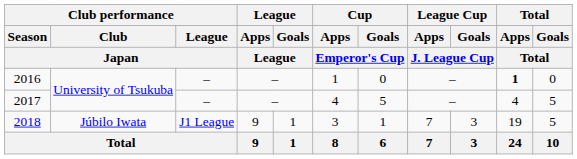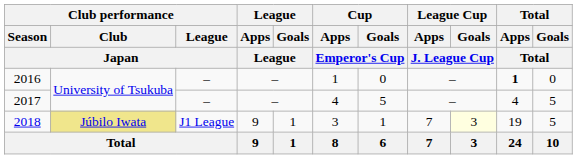2018 | Club performance / Club / Japan: no background -> khaki background
2018 | League Cup / Goals / J. League Cup: no background -> lightyellow background
